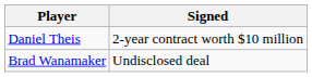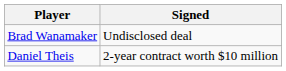rows swapped: Daniel Theis <-> Brad Wanamaker
